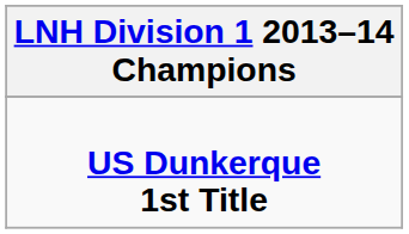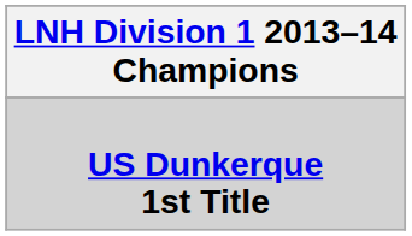row 2 | column 1: no background -> lightgrey background
